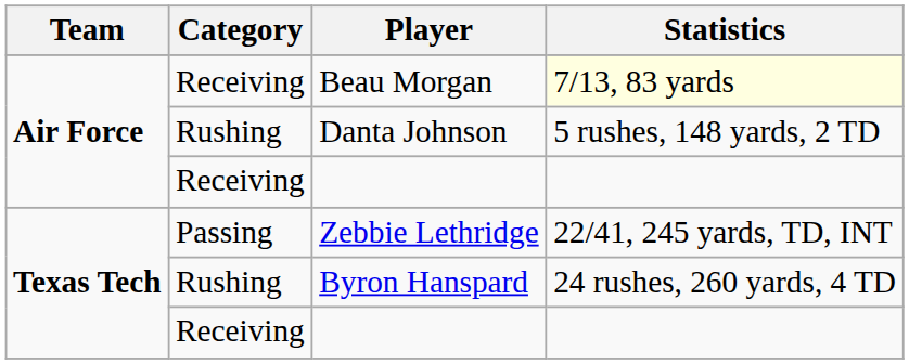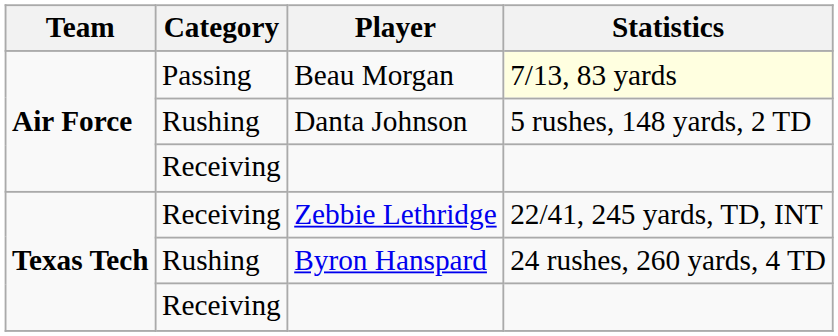Beau Morgan | Category: Receiving -> Passing
Zebbie Lethridge | Category: Passing -> Receiving
